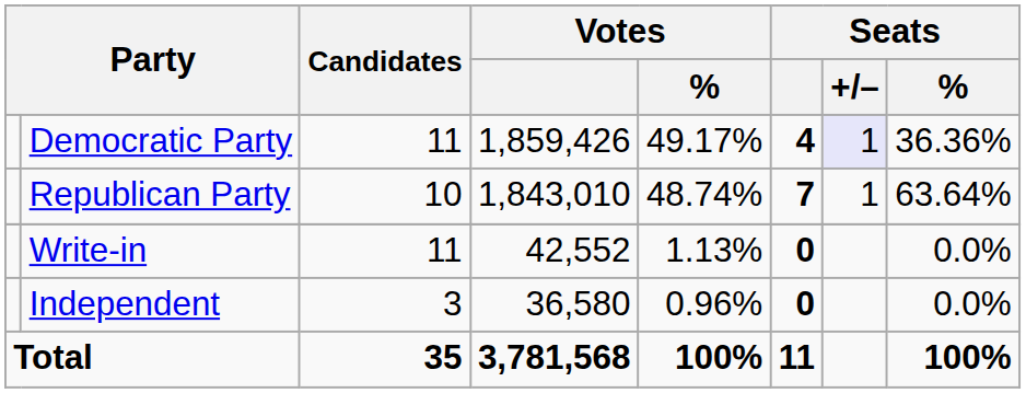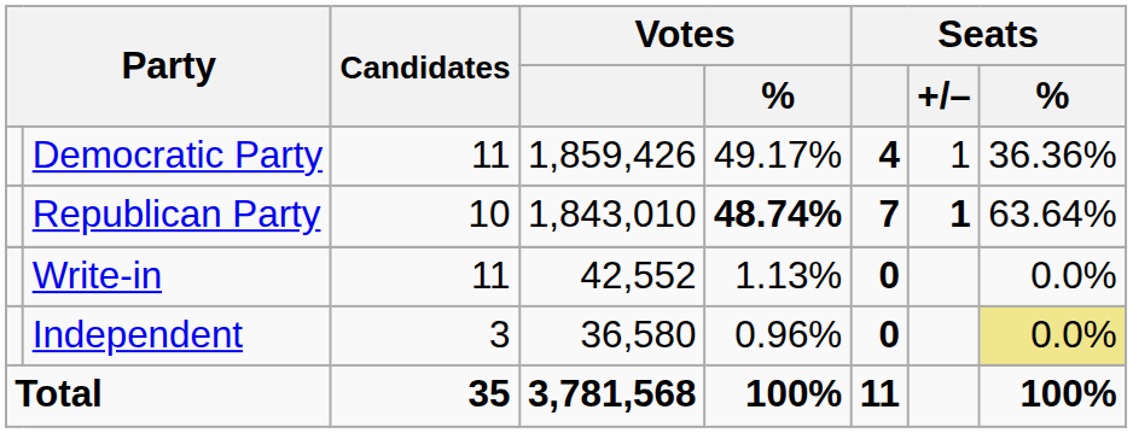Democratic Party | Seats / +/–: lavender background -> no background
Republican Party | Votes / %: normal -> bold
Republican Party | Seats / +/–: normal -> bold
Independent | Seats / %: no background -> khaki background
